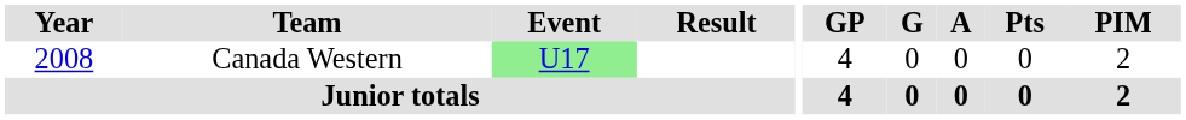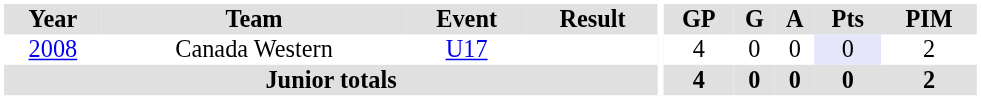Canada Western | Event: lightgreen background -> no background
Canada Western | Pts: no background -> lavender background
